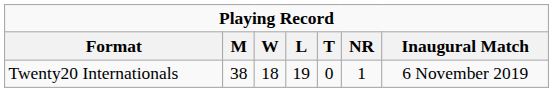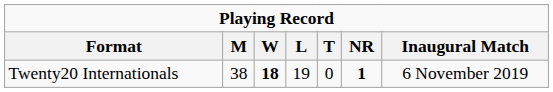Twenty20 Internationals | W: normal -> bold
Twenty20 Internationals | NR: normal -> bold
